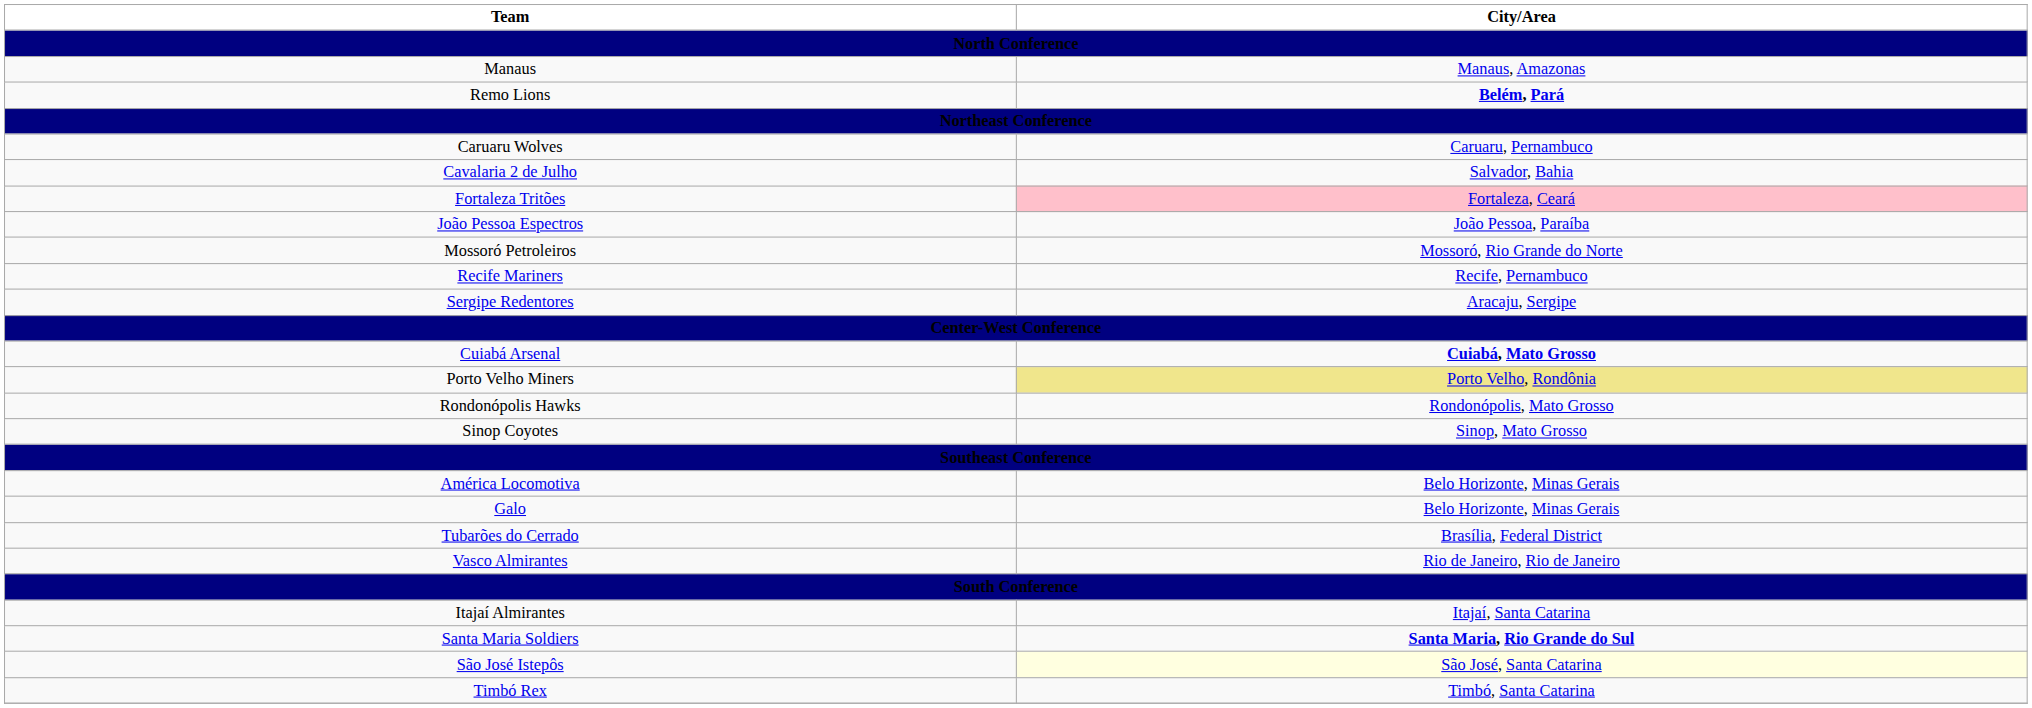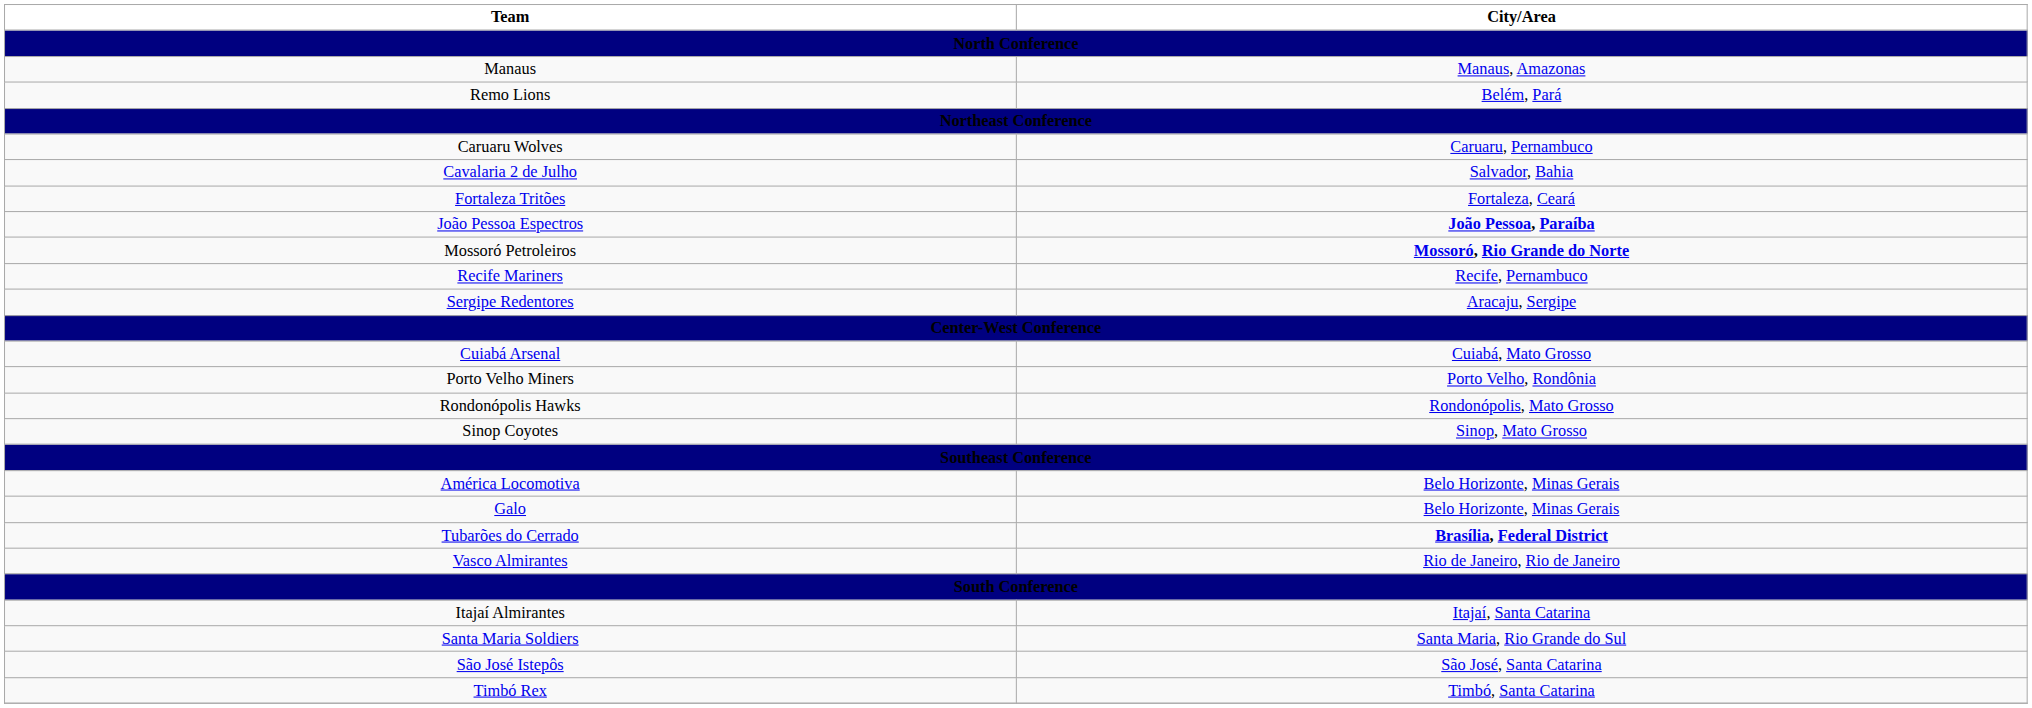Remo Lions | City/Area: bold -> normal
Fortaleza Tritões | City/Area: pink background -> no background
João Pessoa Espectros | City/Area: normal -> bold
Mossoró Petroleiros | City/Area: normal -> bold
Cuiabá Arsenal | City/Area: bold -> normal
Porto Velho Miners | City/Area: khaki background -> no background
Tubarões do Cerrado | City/Area: normal -> bold
Santa Maria Soldiers | City/Area: bold -> normal
São José Istepôs | City/Area: lightyellow background -> no background
